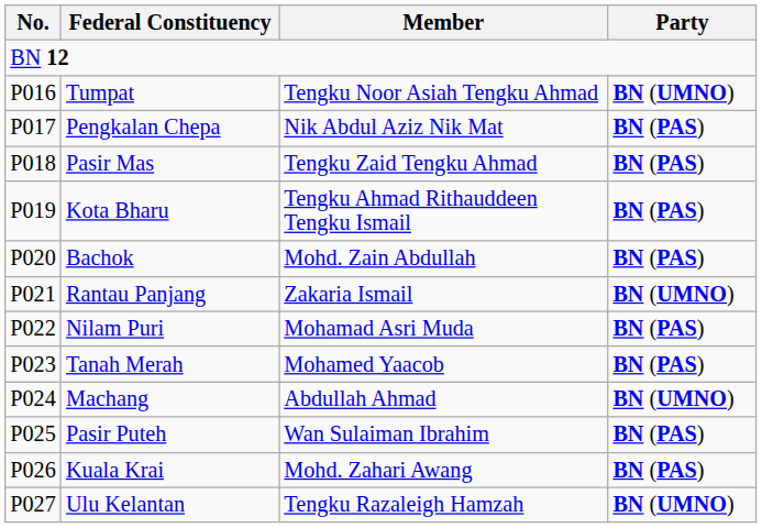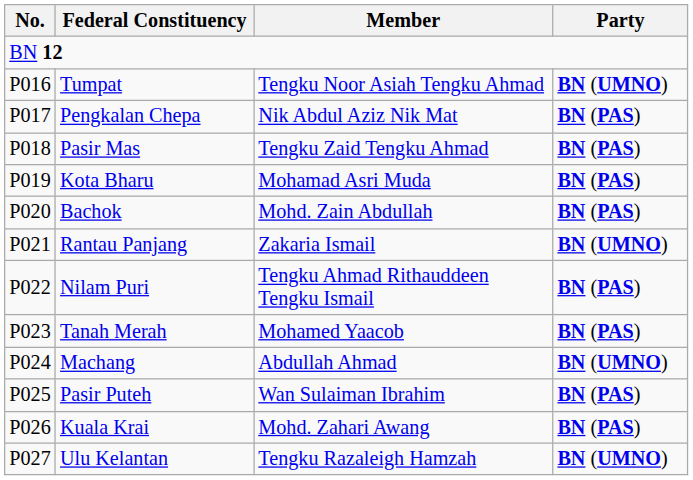Kota Bharu | Member: Tengku Ahmad Rithauddeen Tengku Ismail -> Mohamad Asri Muda
Nilam Puri | Member: Mohamad Asri Muda -> Tengku Ahmad Rithauddeen Tengku Ismail
